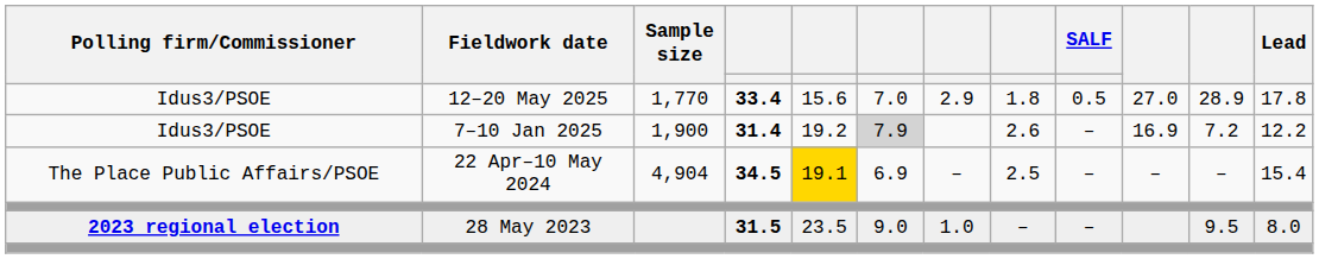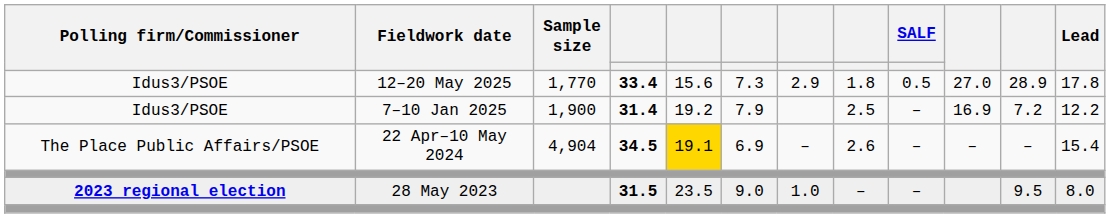12–20 May 2025 | column 6: 7.0 -> 7.3
7–10 Jan 2025 | column 6: lightgrey background -> no background
7–10 Jan 2025 | column 8: 2.6 -> 2.5
22 Apr–10 May 2024 | column 8: 2.5 -> 2.6
